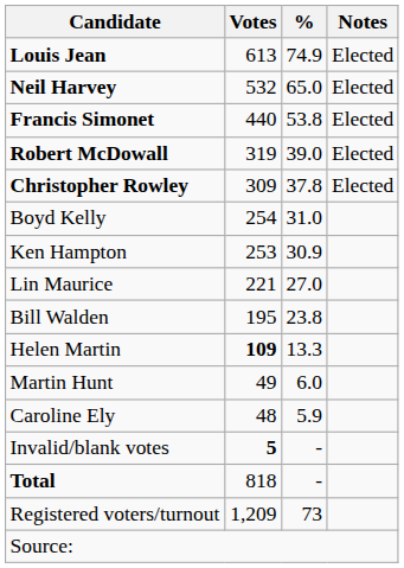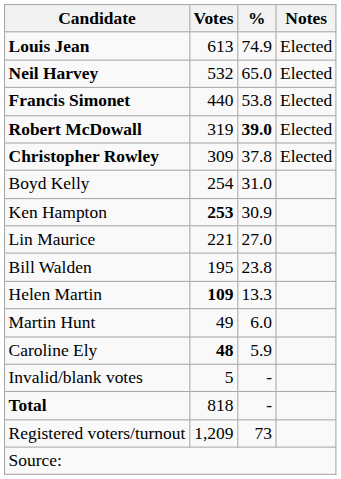Robert McDowall | %: normal -> bold
Ken Hampton | Votes: normal -> bold
Caroline Ely | Votes: normal -> bold
Invalid/blank votes | Votes: bold -> normal
